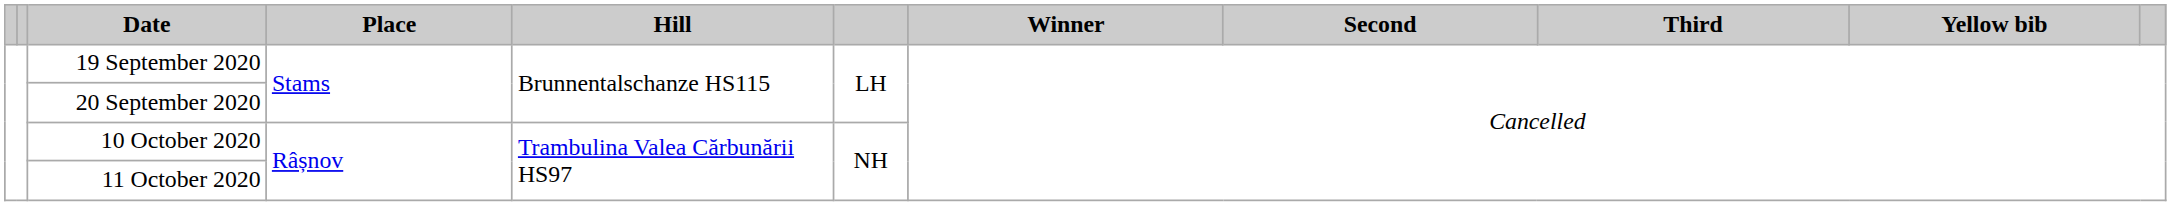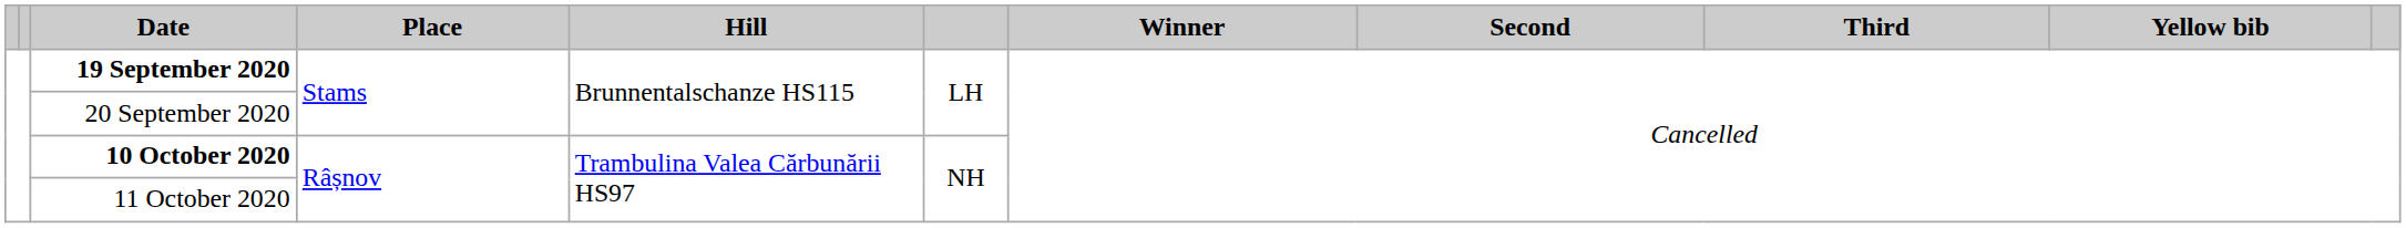19 September 2020 | Date: normal -> bold
10 October 2020 | Date: normal -> bold
